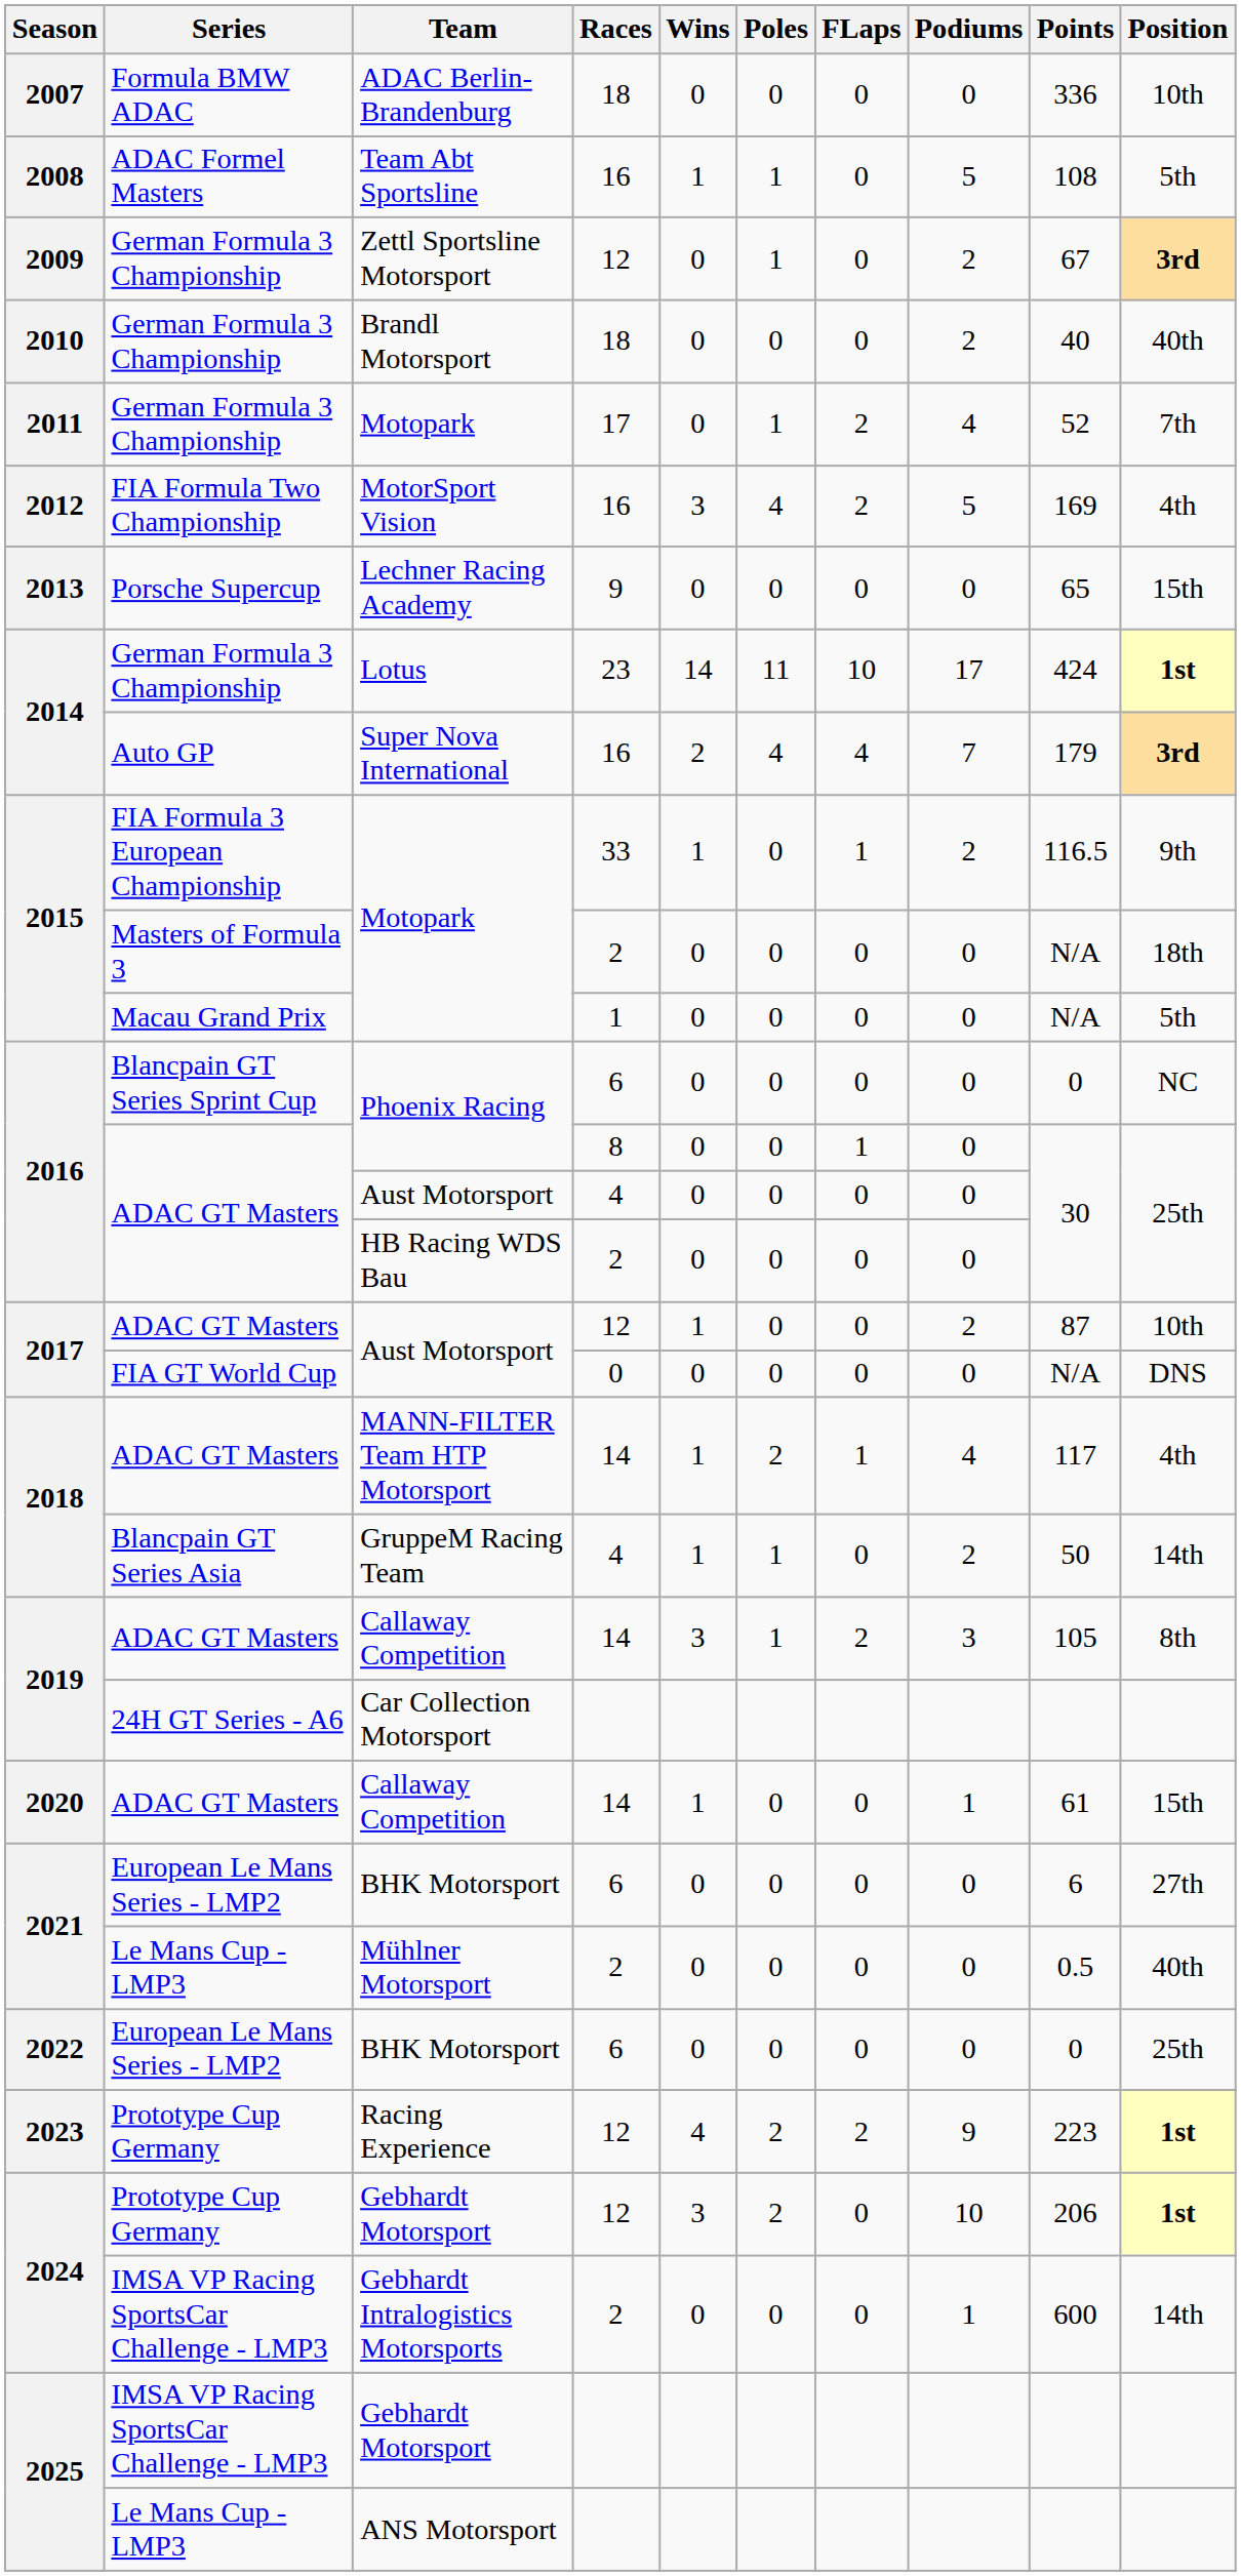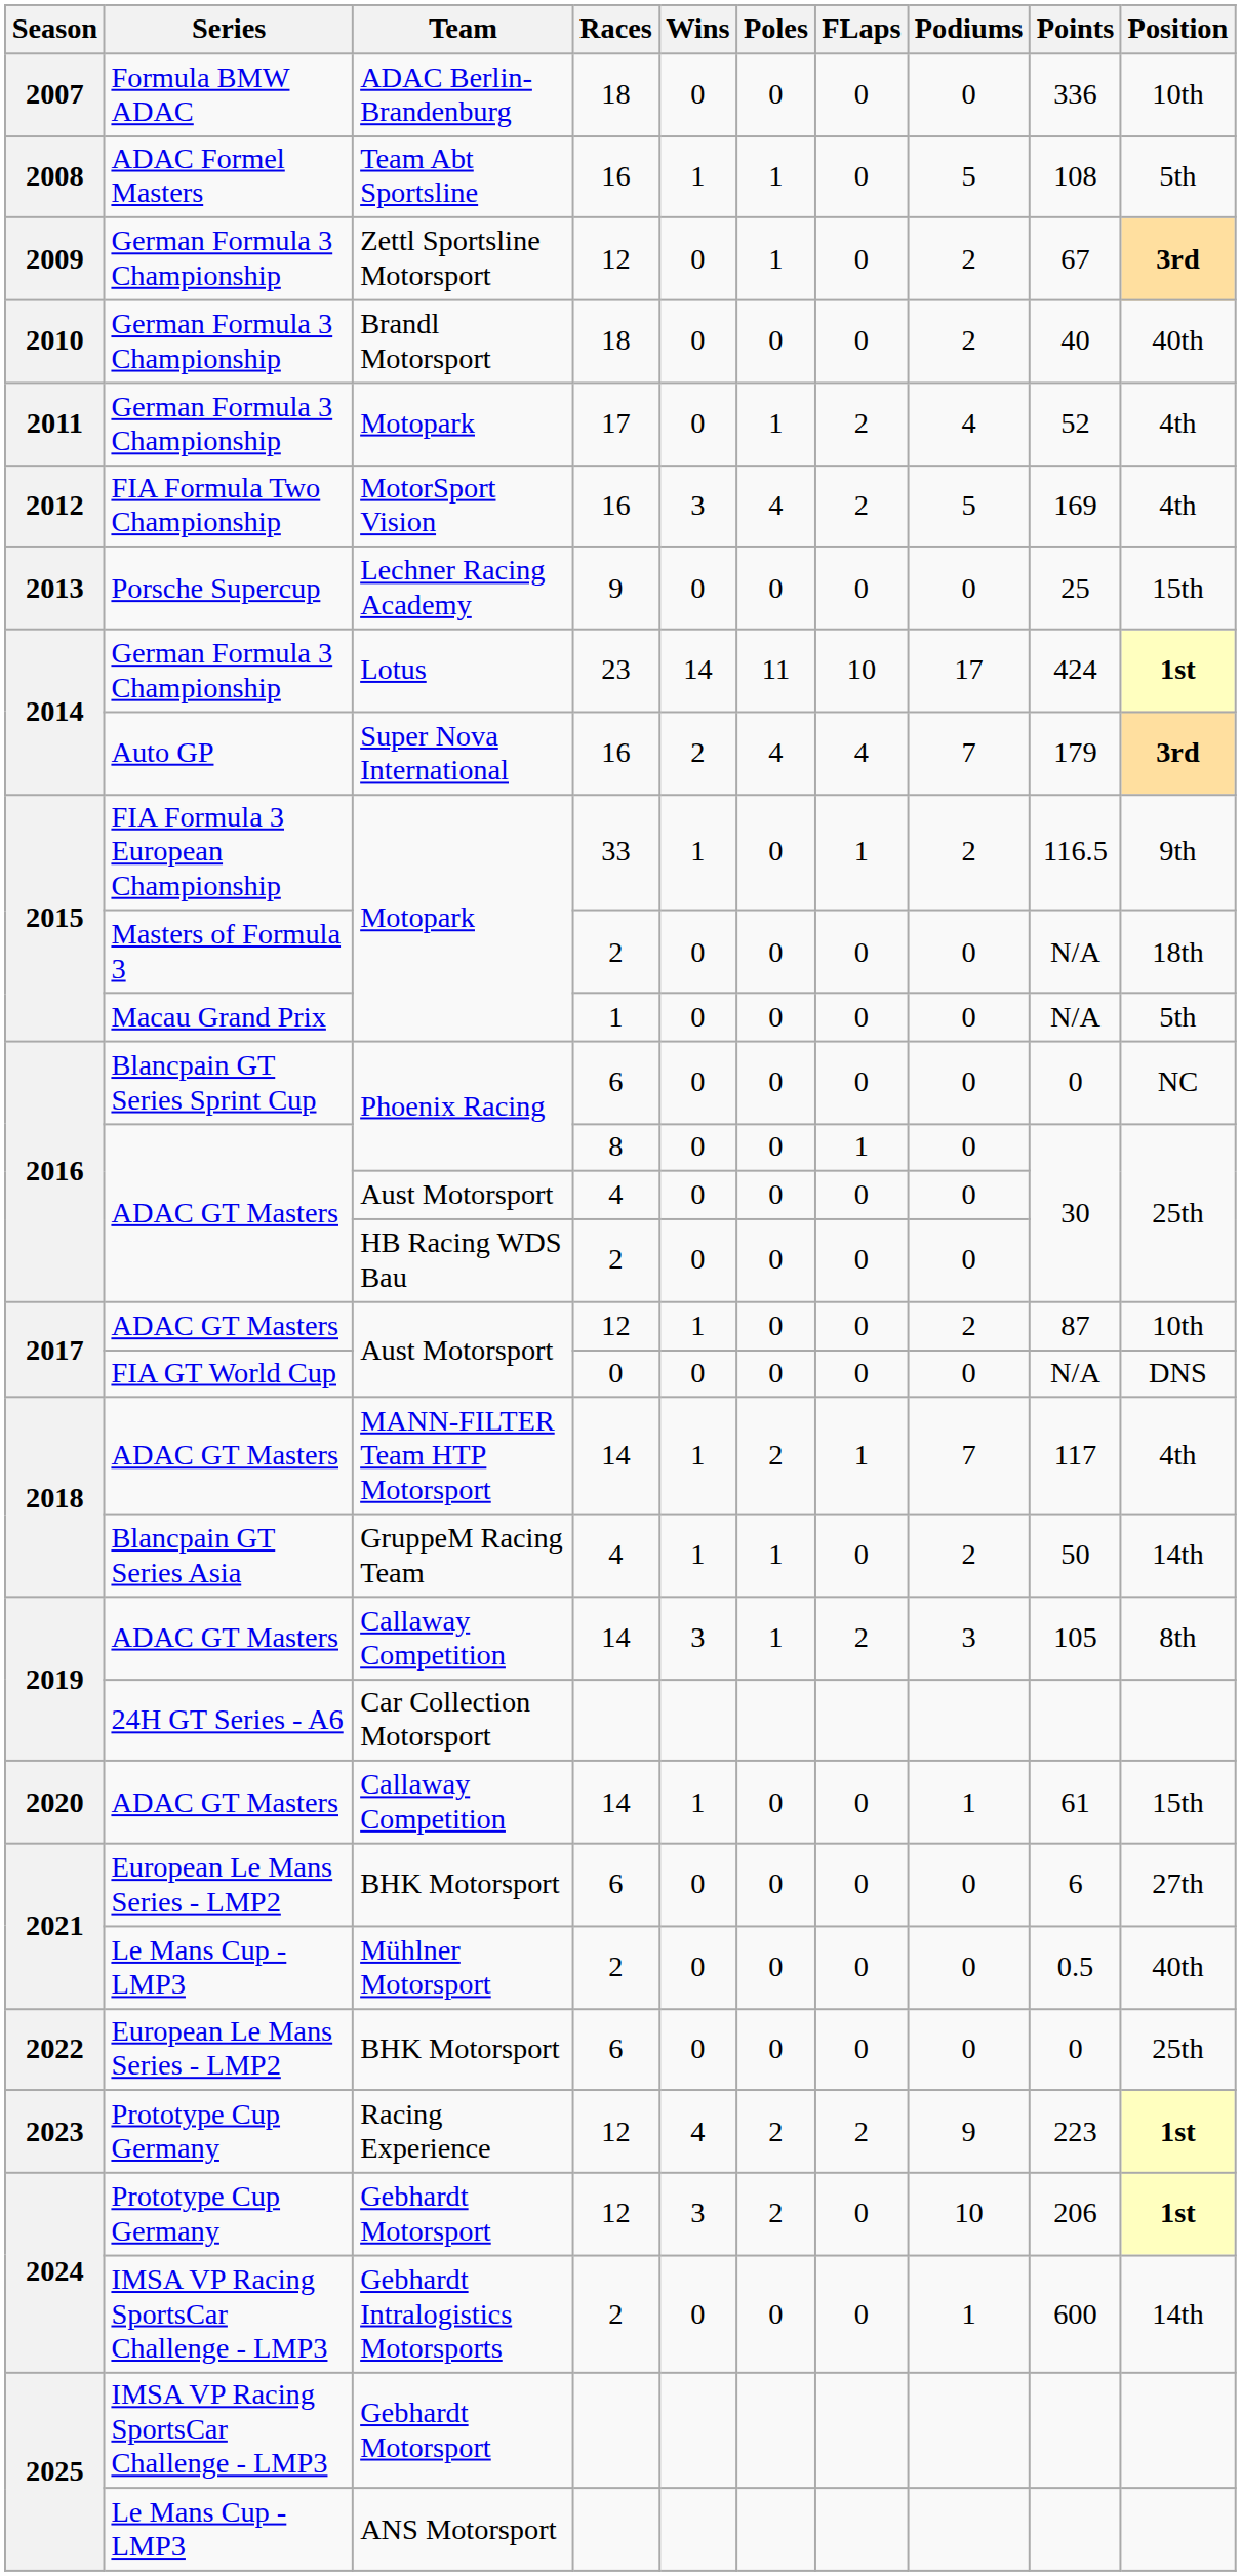German Formula 3 Championship / Motopark | Position: 7th -> 4th
Lechner Racing Academy | Points: 65 -> 25
MANN-FILTER Team HTP Motorsport | Podiums: 4 -> 7
